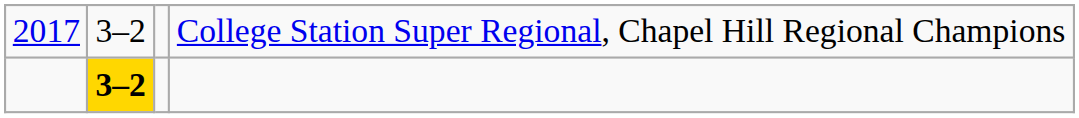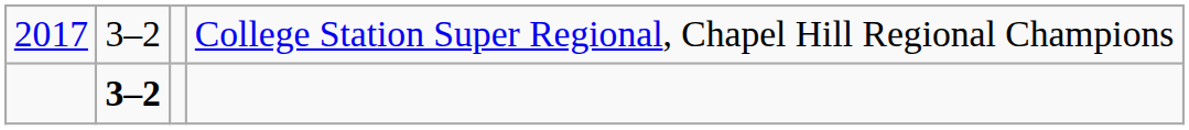row 2 | column 2: gold background -> no background
